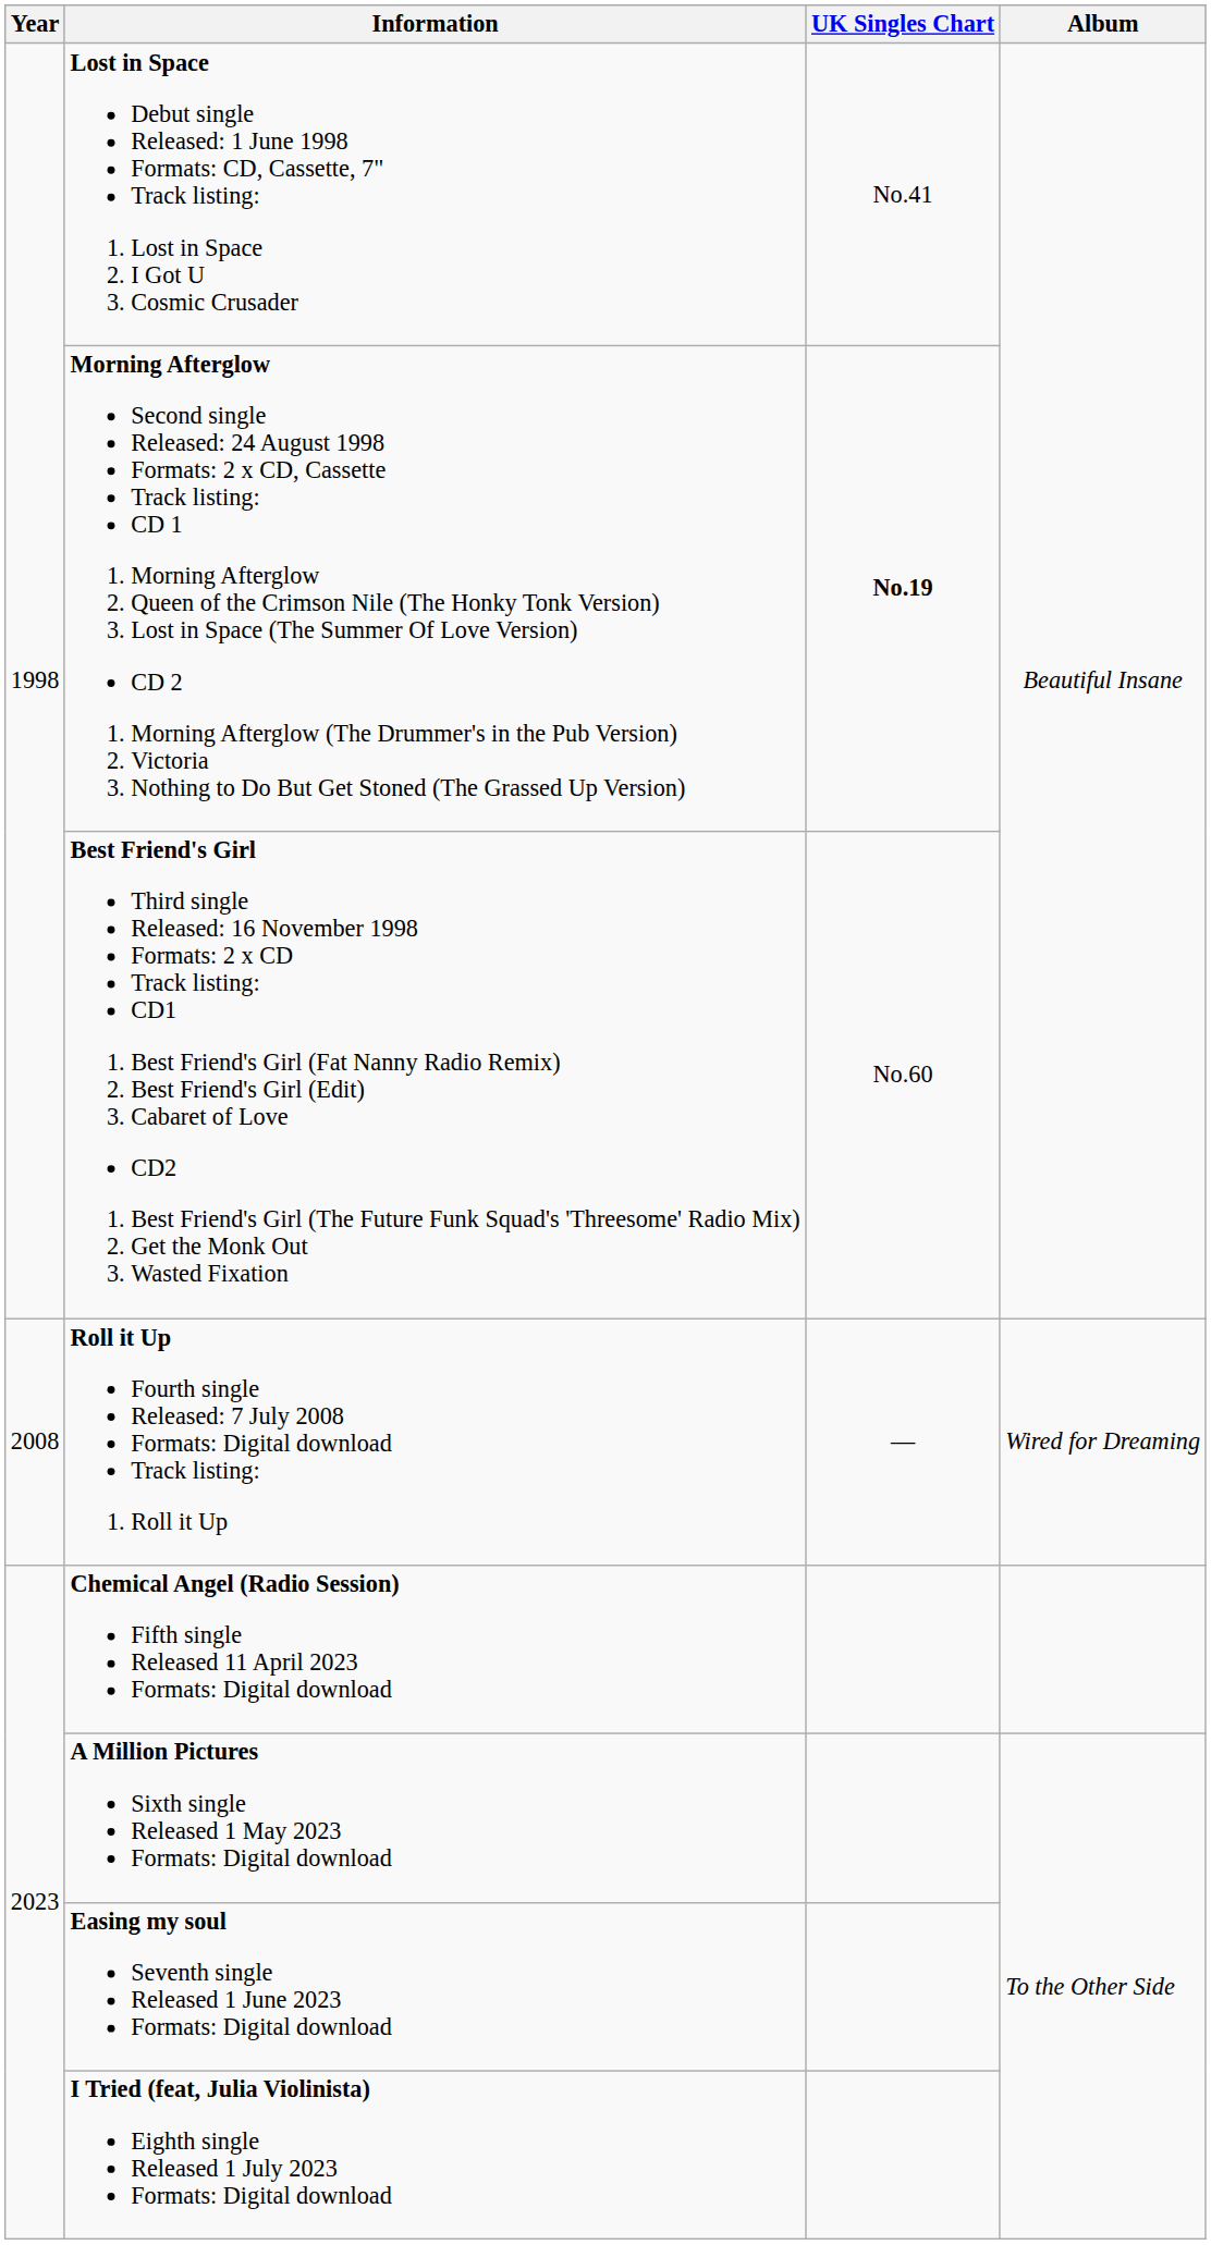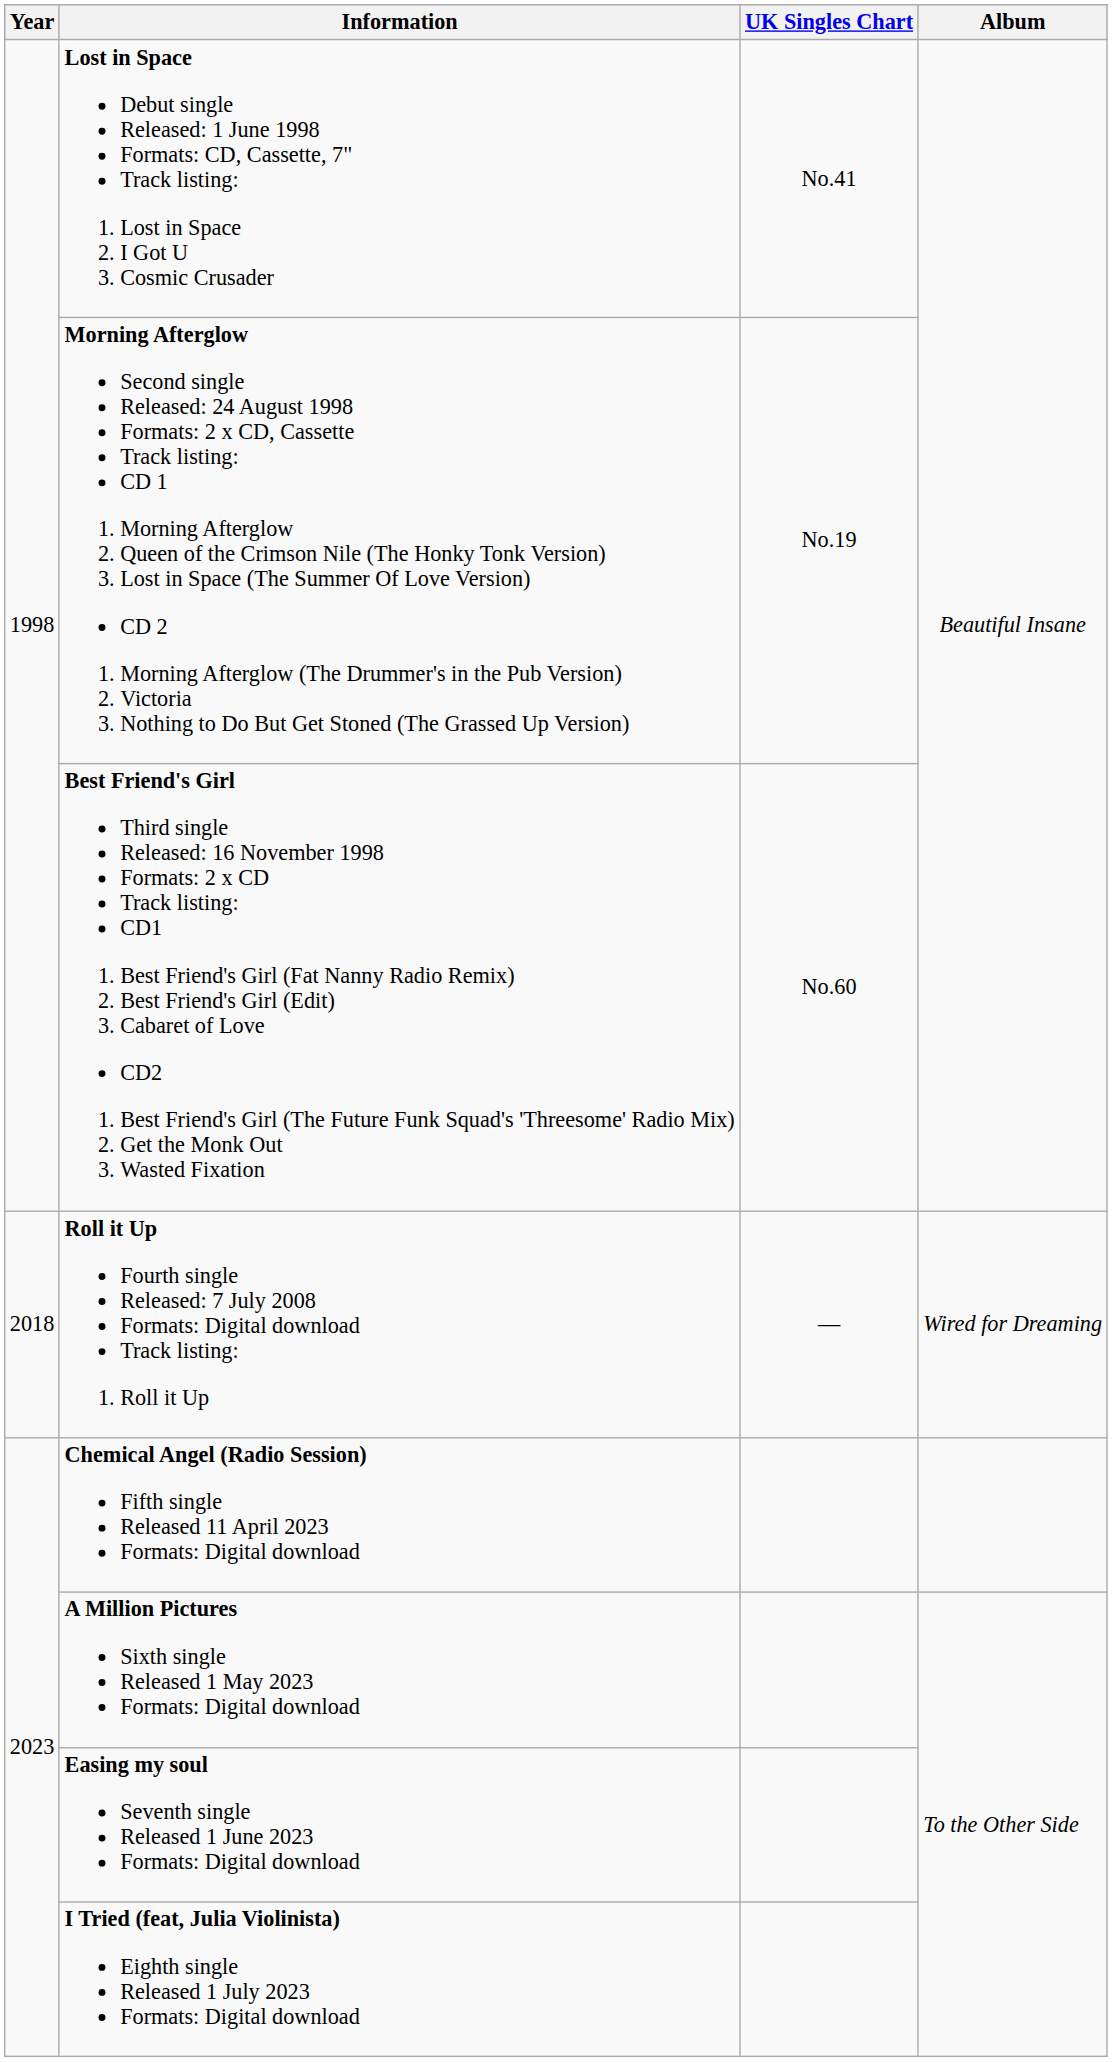row 3 | UK Singles Chart: bold -> normal
row 5 | Year: 2008 -> 2018
